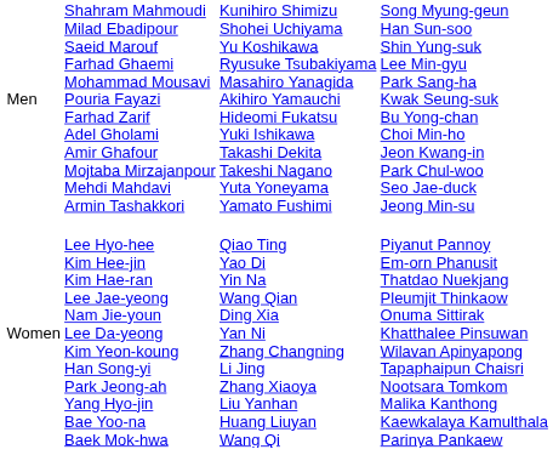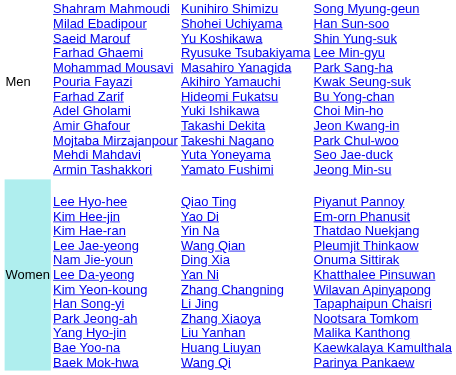Women | column 1: no background -> paleturquoise background
